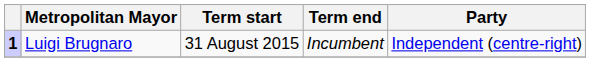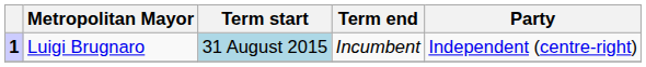1 | Term start: no background -> lightblue background
